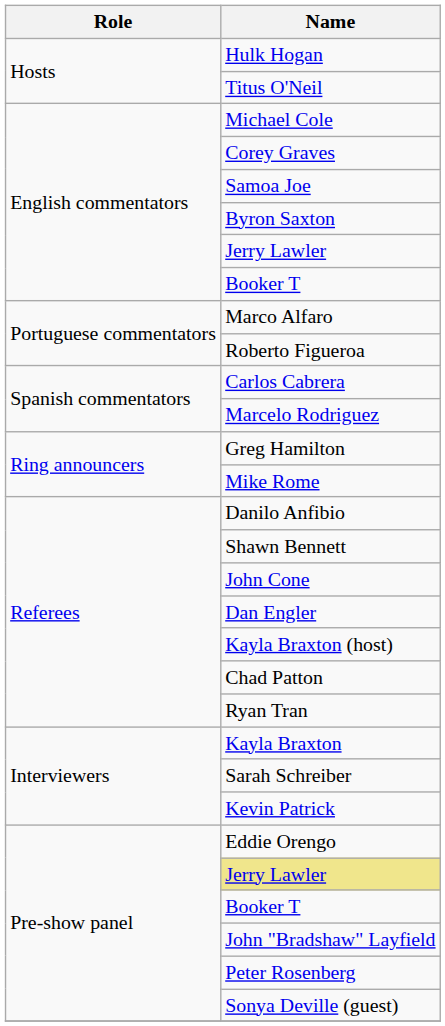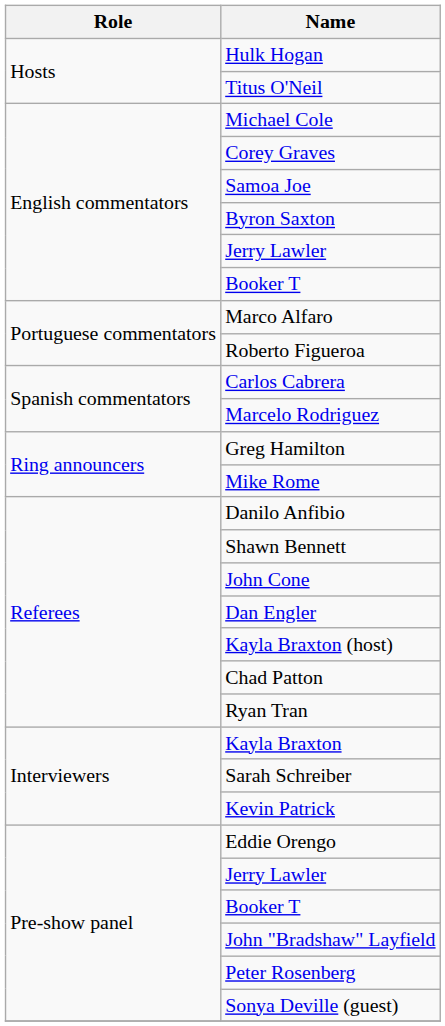row 27 | Name: khaki background -> no background
